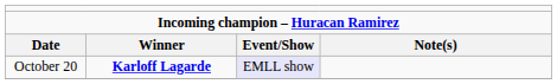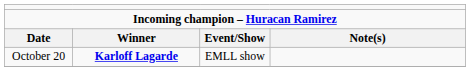October 20 | column 3: lavender background -> no background
